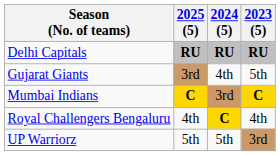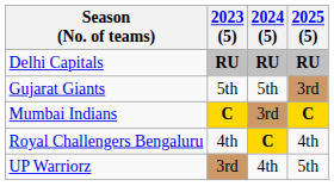columns swapped: 2023 (5) <-> 2025 (5)
Gujarat Giants | 2024 (5): 4th -> 5th
UP Warriorz | 2024 (5): 5th -> 4th
